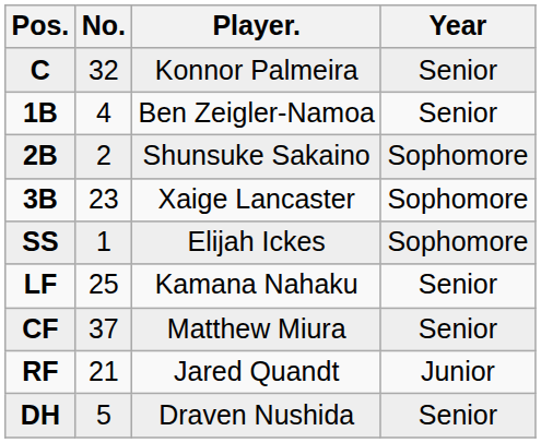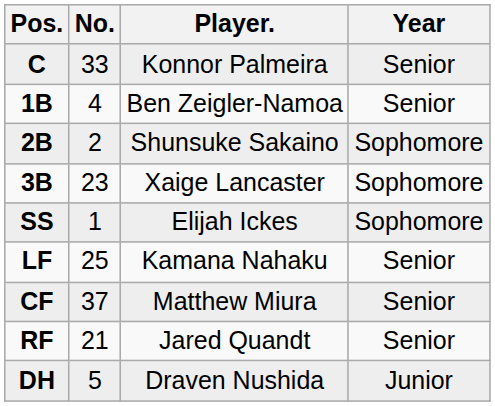C | No.: 32 -> 33
RF | Year: Junior -> Senior
DH | Year: Senior -> Junior
